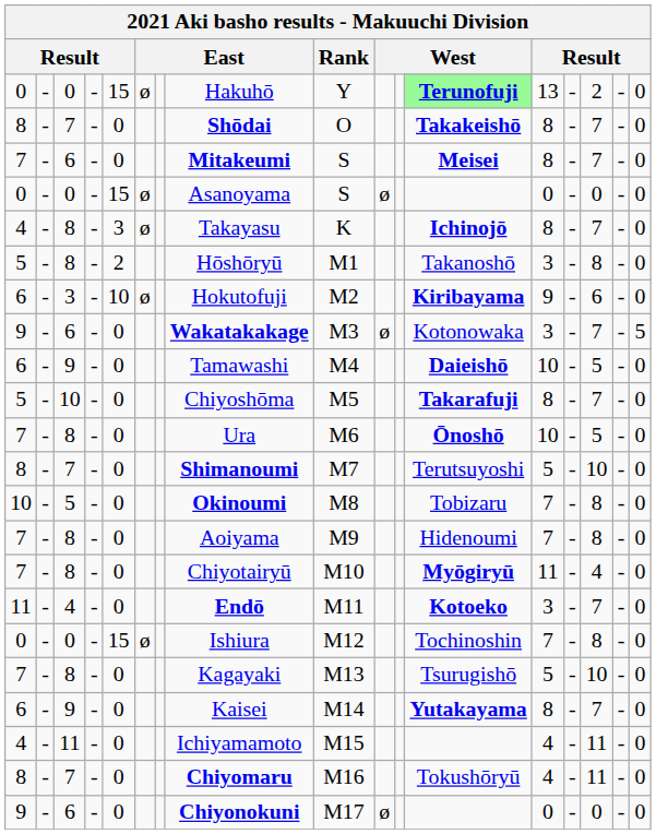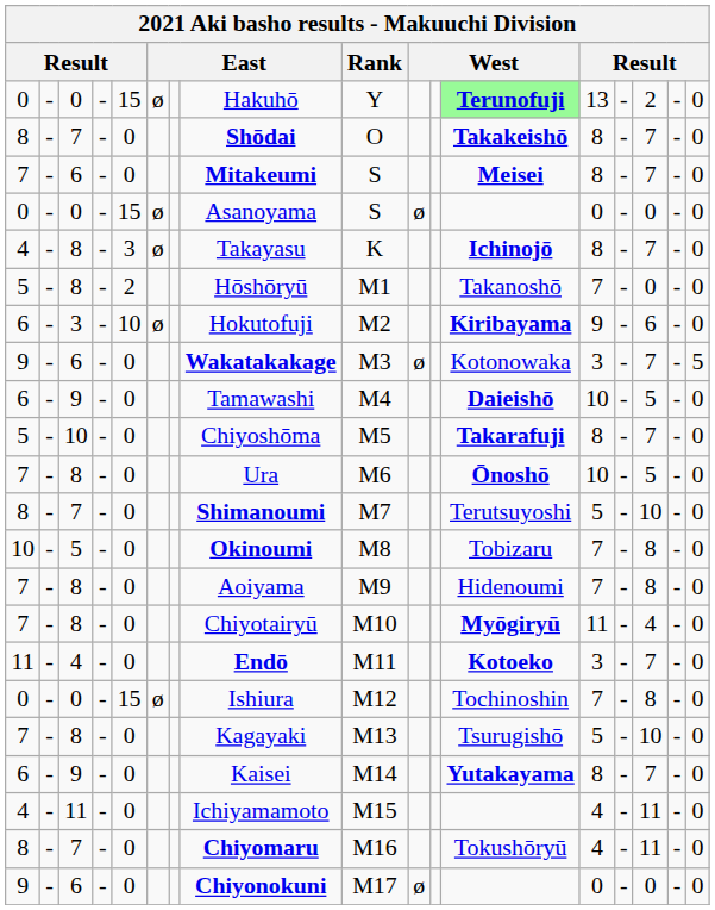row 8 | column 13: 3 -> 7
row 8 | column 15: 8 -> 0
